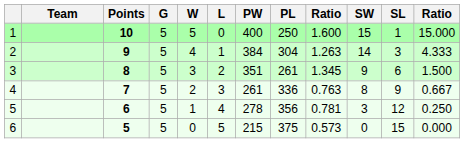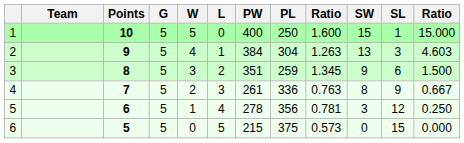row 3 | SW: 14 -> 13
row 3 | column 12: 4.333 -> 4.603
row 4 | PL: 261 -> 259
